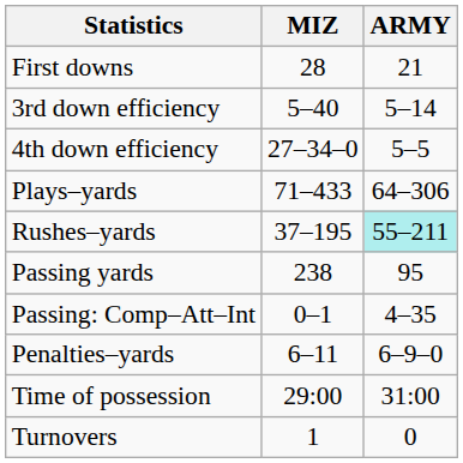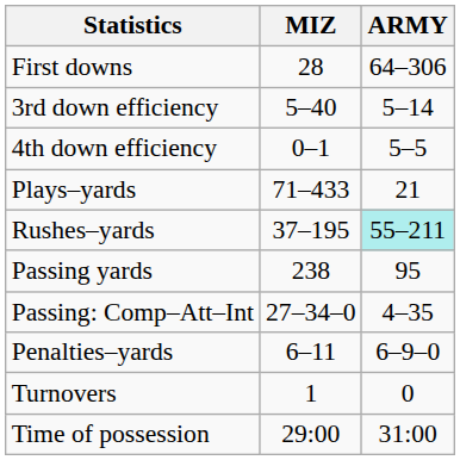First downs | ARMY: 21 -> 64–306
4th down efficiency | MIZ: 27–34–0 -> 0–1
Plays–yards | ARMY: 64–306 -> 21
Passing: Comp–Att–Int | MIZ: 0–1 -> 27–34–0
rows swapped: Turnovers <-> Time of possession
